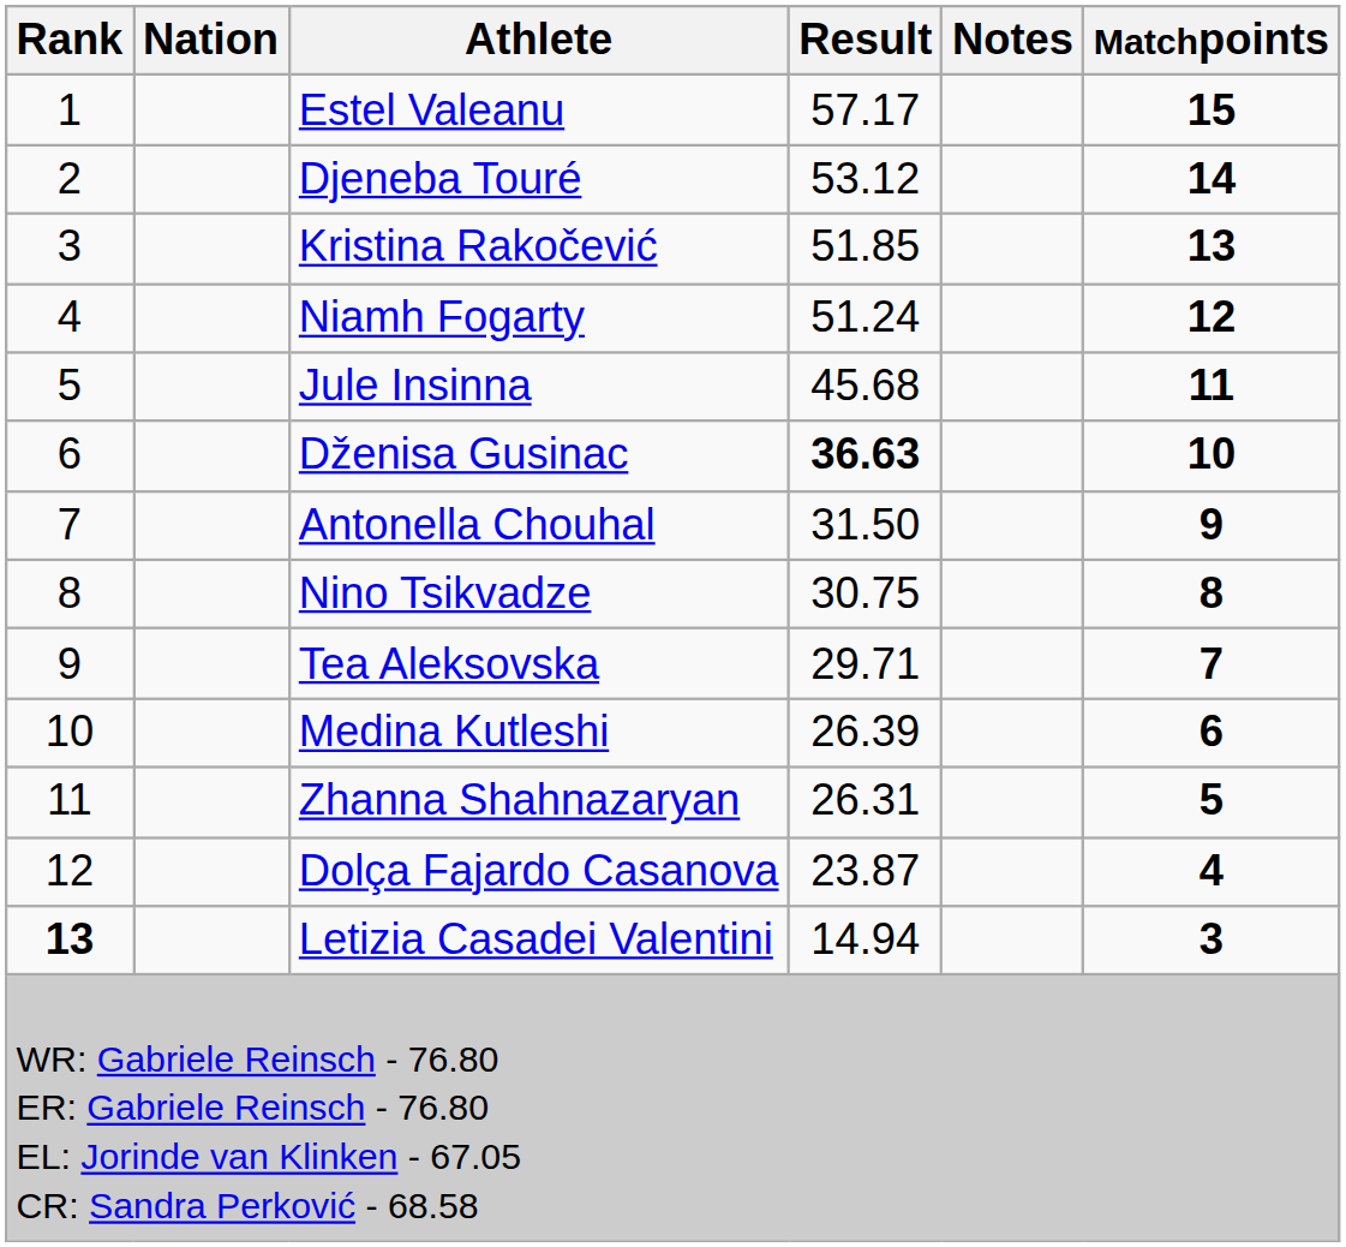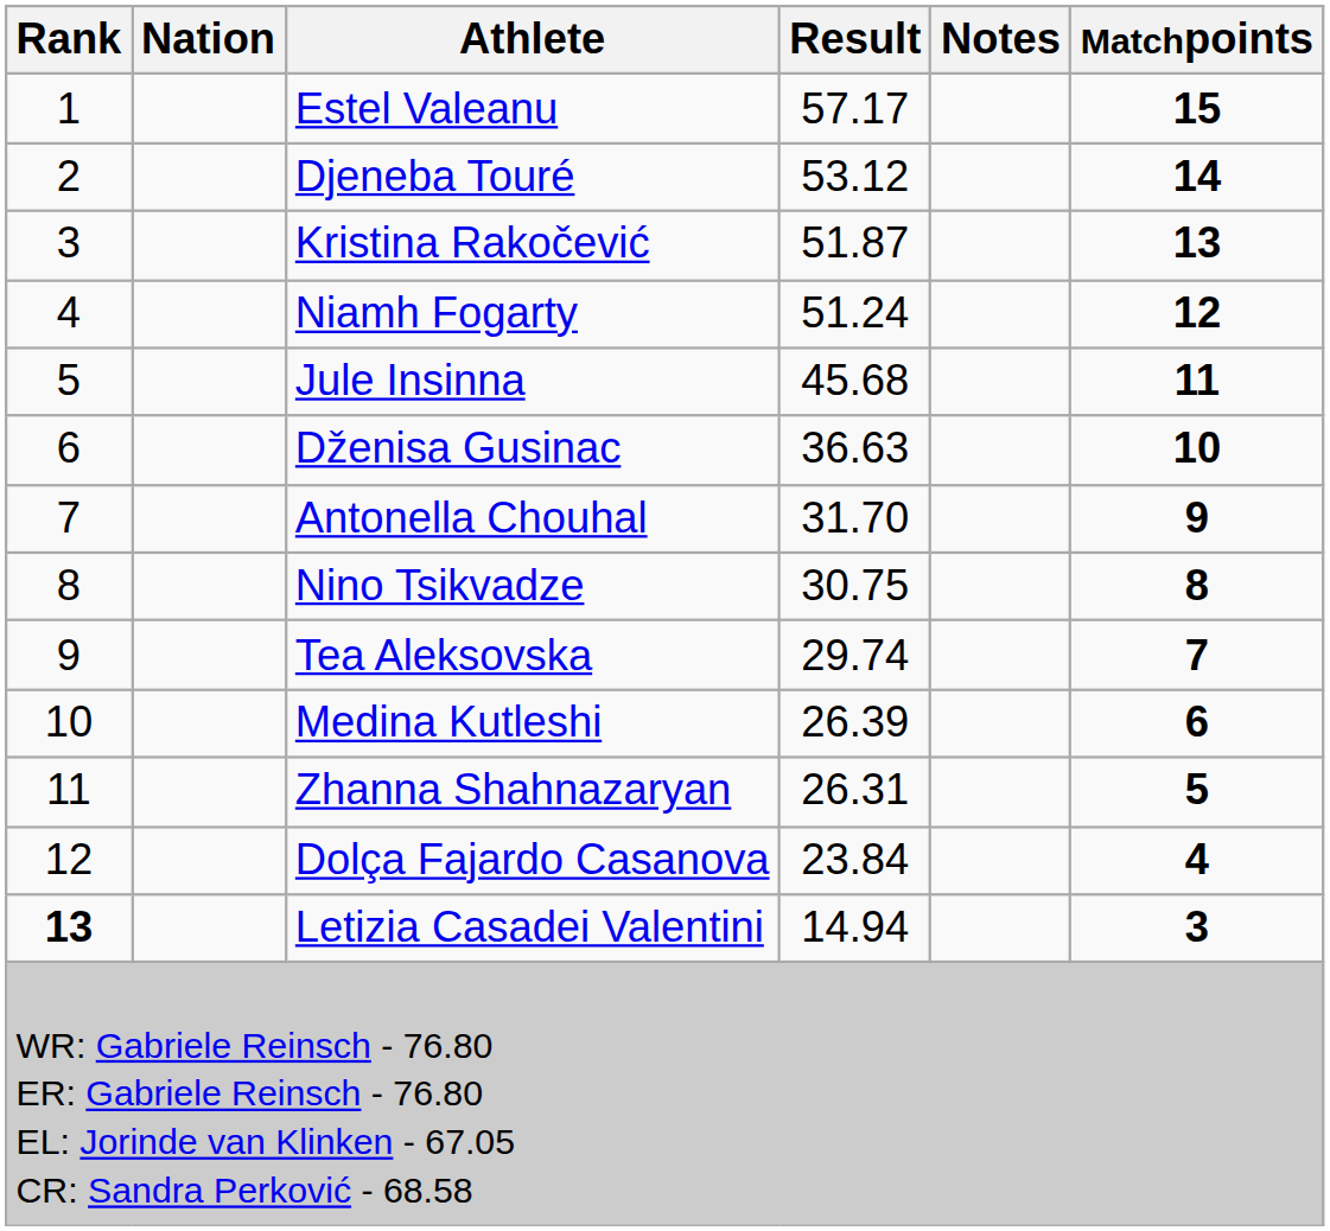Kristina Rakočević | Result: 51.85 -> 51.87
Dženisa Gusinac | Result: bold -> normal
Antonella Chouhal | Result: 31.50 -> 31.70
Tea Aleksovska | Result: 29.71 -> 29.74
Dolça Fajardo Casanova | Result: 23.87 -> 23.84
